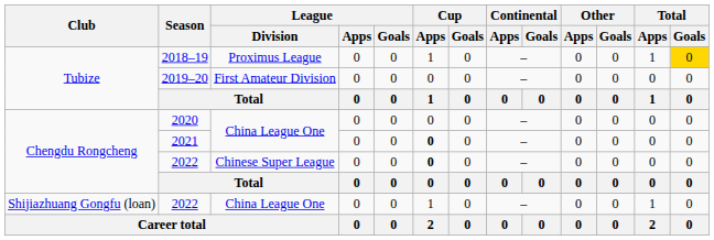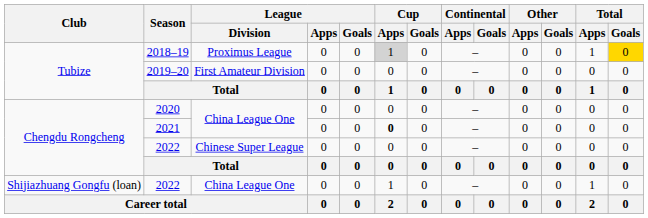2018–19 | Cup / Apps: no background -> lightgrey background
2022 / Chinese Super League | Cup / Apps: bold -> normal
